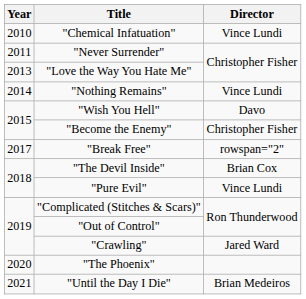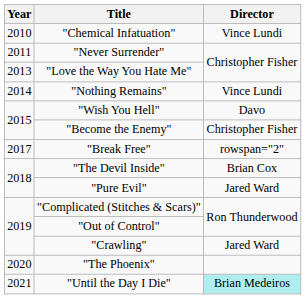"Pure Evil" | Director: Vince Lundi -> Jared Ward
"Until the Day I Die" | Director: no background -> paleturquoise background
